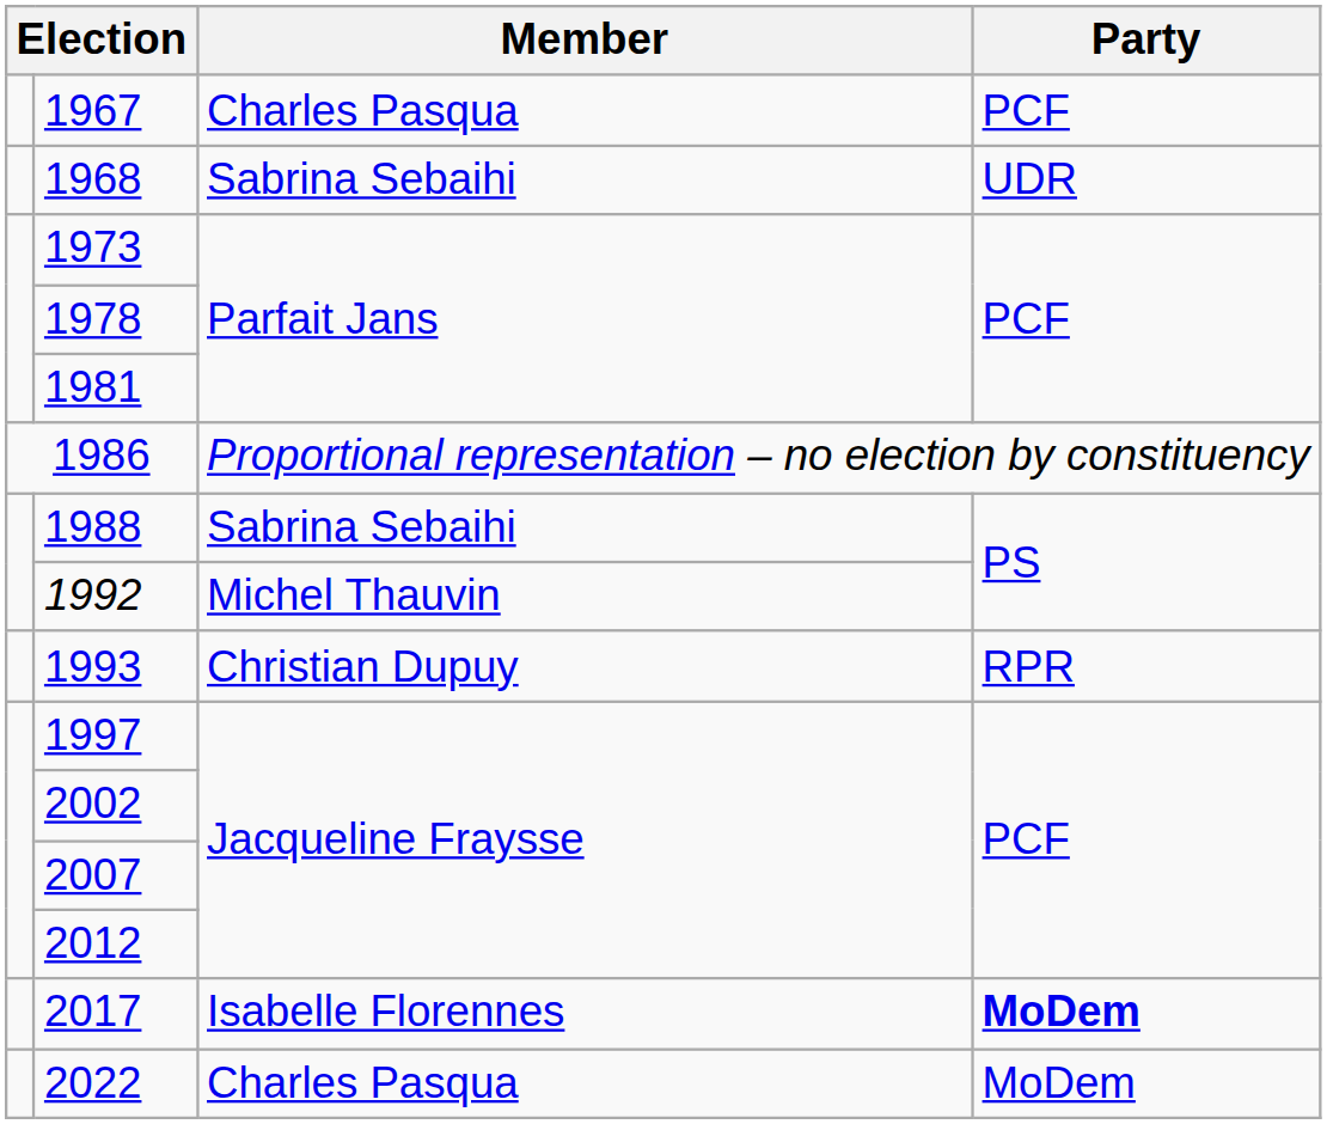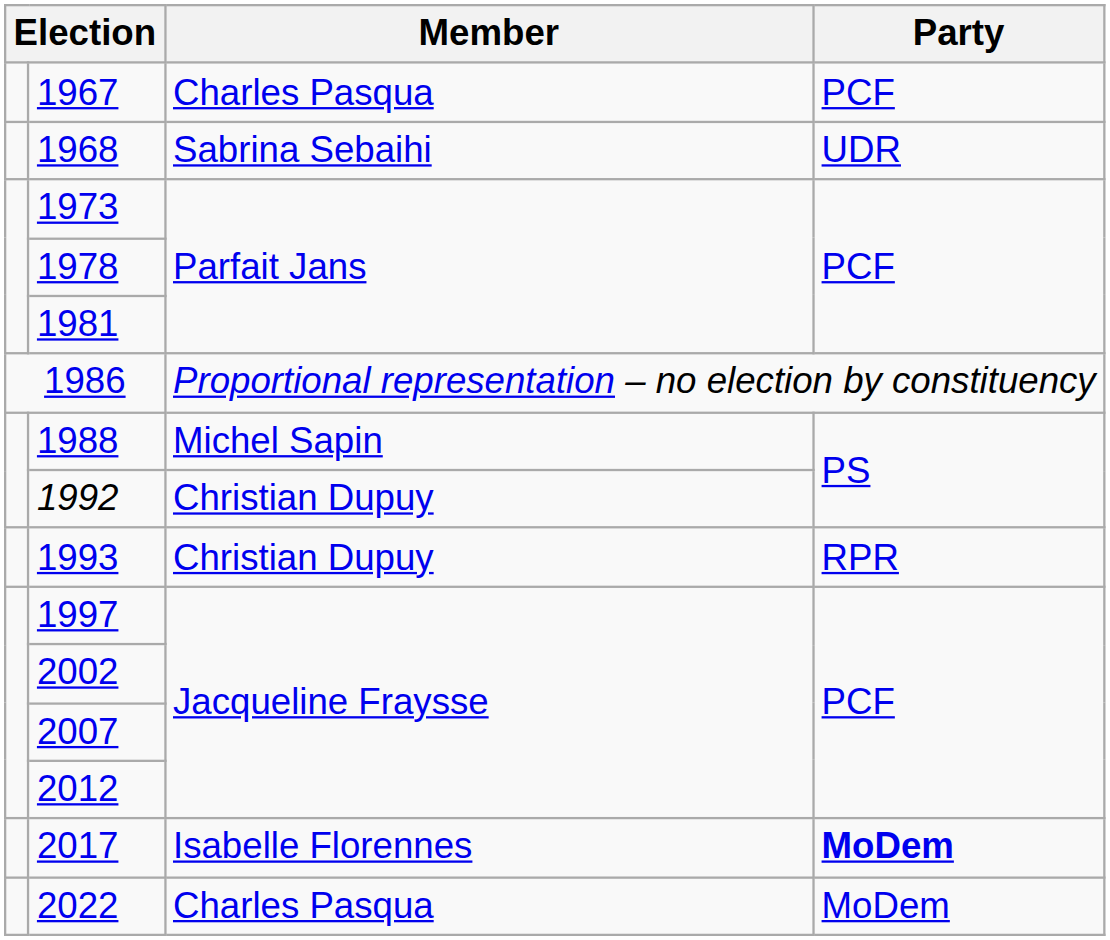1988 | Member: Sabrina Sebaihi -> Michel Sapin
1992 | Member: Michel Thauvin -> Christian Dupuy
